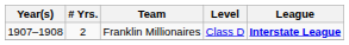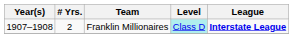Franklin Millionaires | Level: no background -> paleturquoise background
